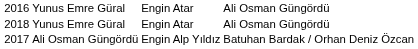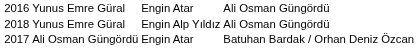row 2 | column 3: Engin Atar -> Engin Alp Yıldız
row 3 | column 3: Engin Alp Yıldız -> Engin Atar
